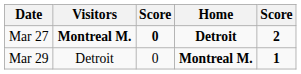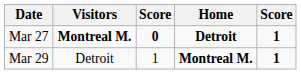Mar 27 | column 5: 2 -> 1
Mar 29 | column 3: 0 -> 1
